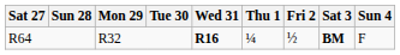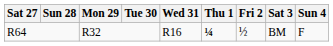R64 | Wed 31: bold -> normal
R64 | Thu 1: normal -> bold
R64 | Sat 3: bold -> normal
